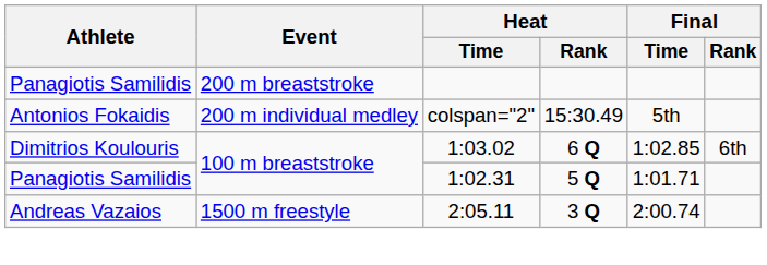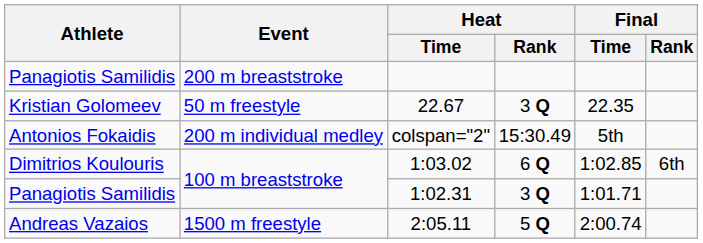+ row: Kristian Golomeev | 50 m freestyle | 22.67 | 3 Q | 22.35
1:02.31 | Heat / Rank: 5 Q -> 3 Q
2:05.11 | Heat / Rank: 3 Q -> 5 Q
